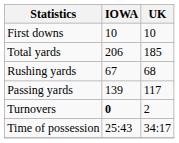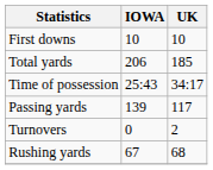rows swapped: Rushing yards <-> Time of possession
Turnovers | IOWA: bold -> normal
